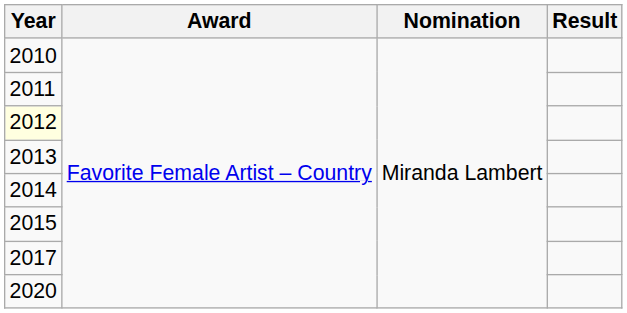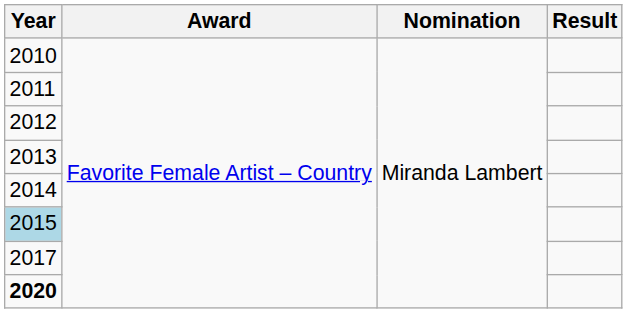2012 | Year: lightyellow background -> no background
2015 | Year: no background -> lightblue background
2020 | Year: normal -> bold
